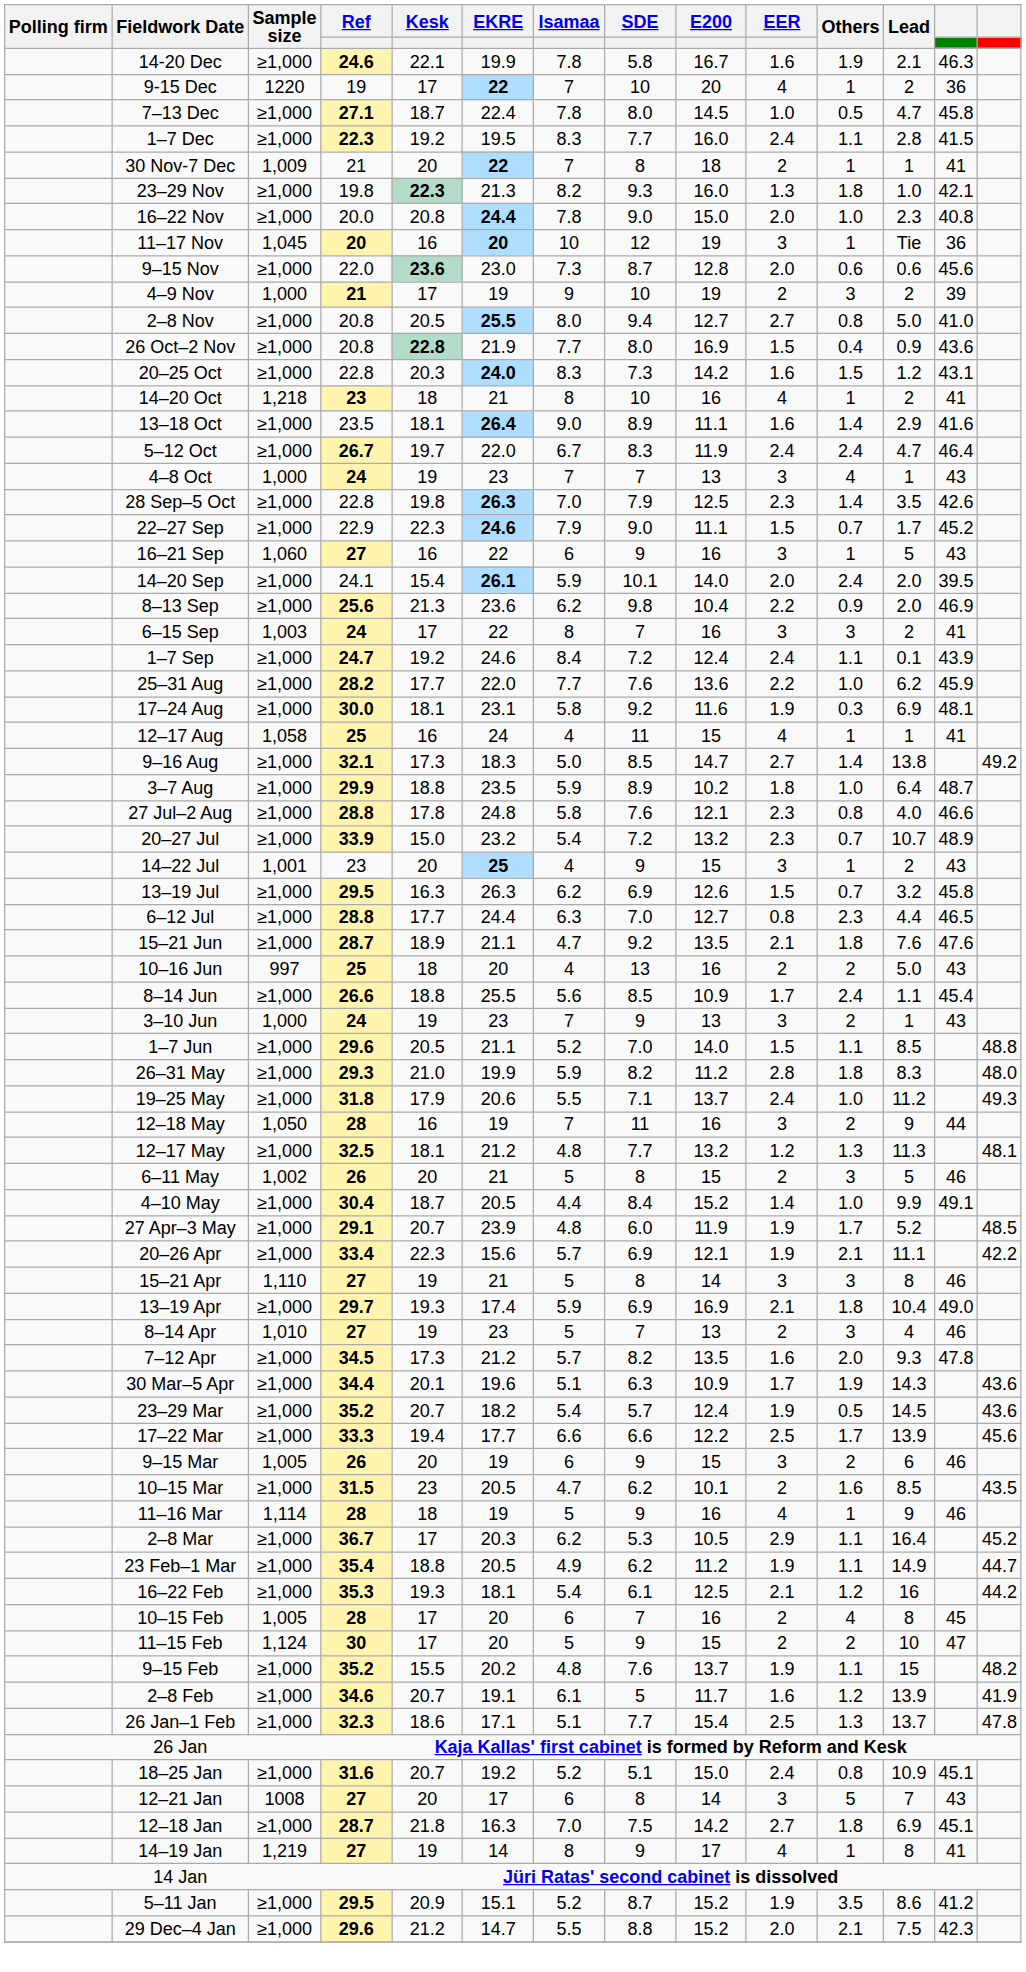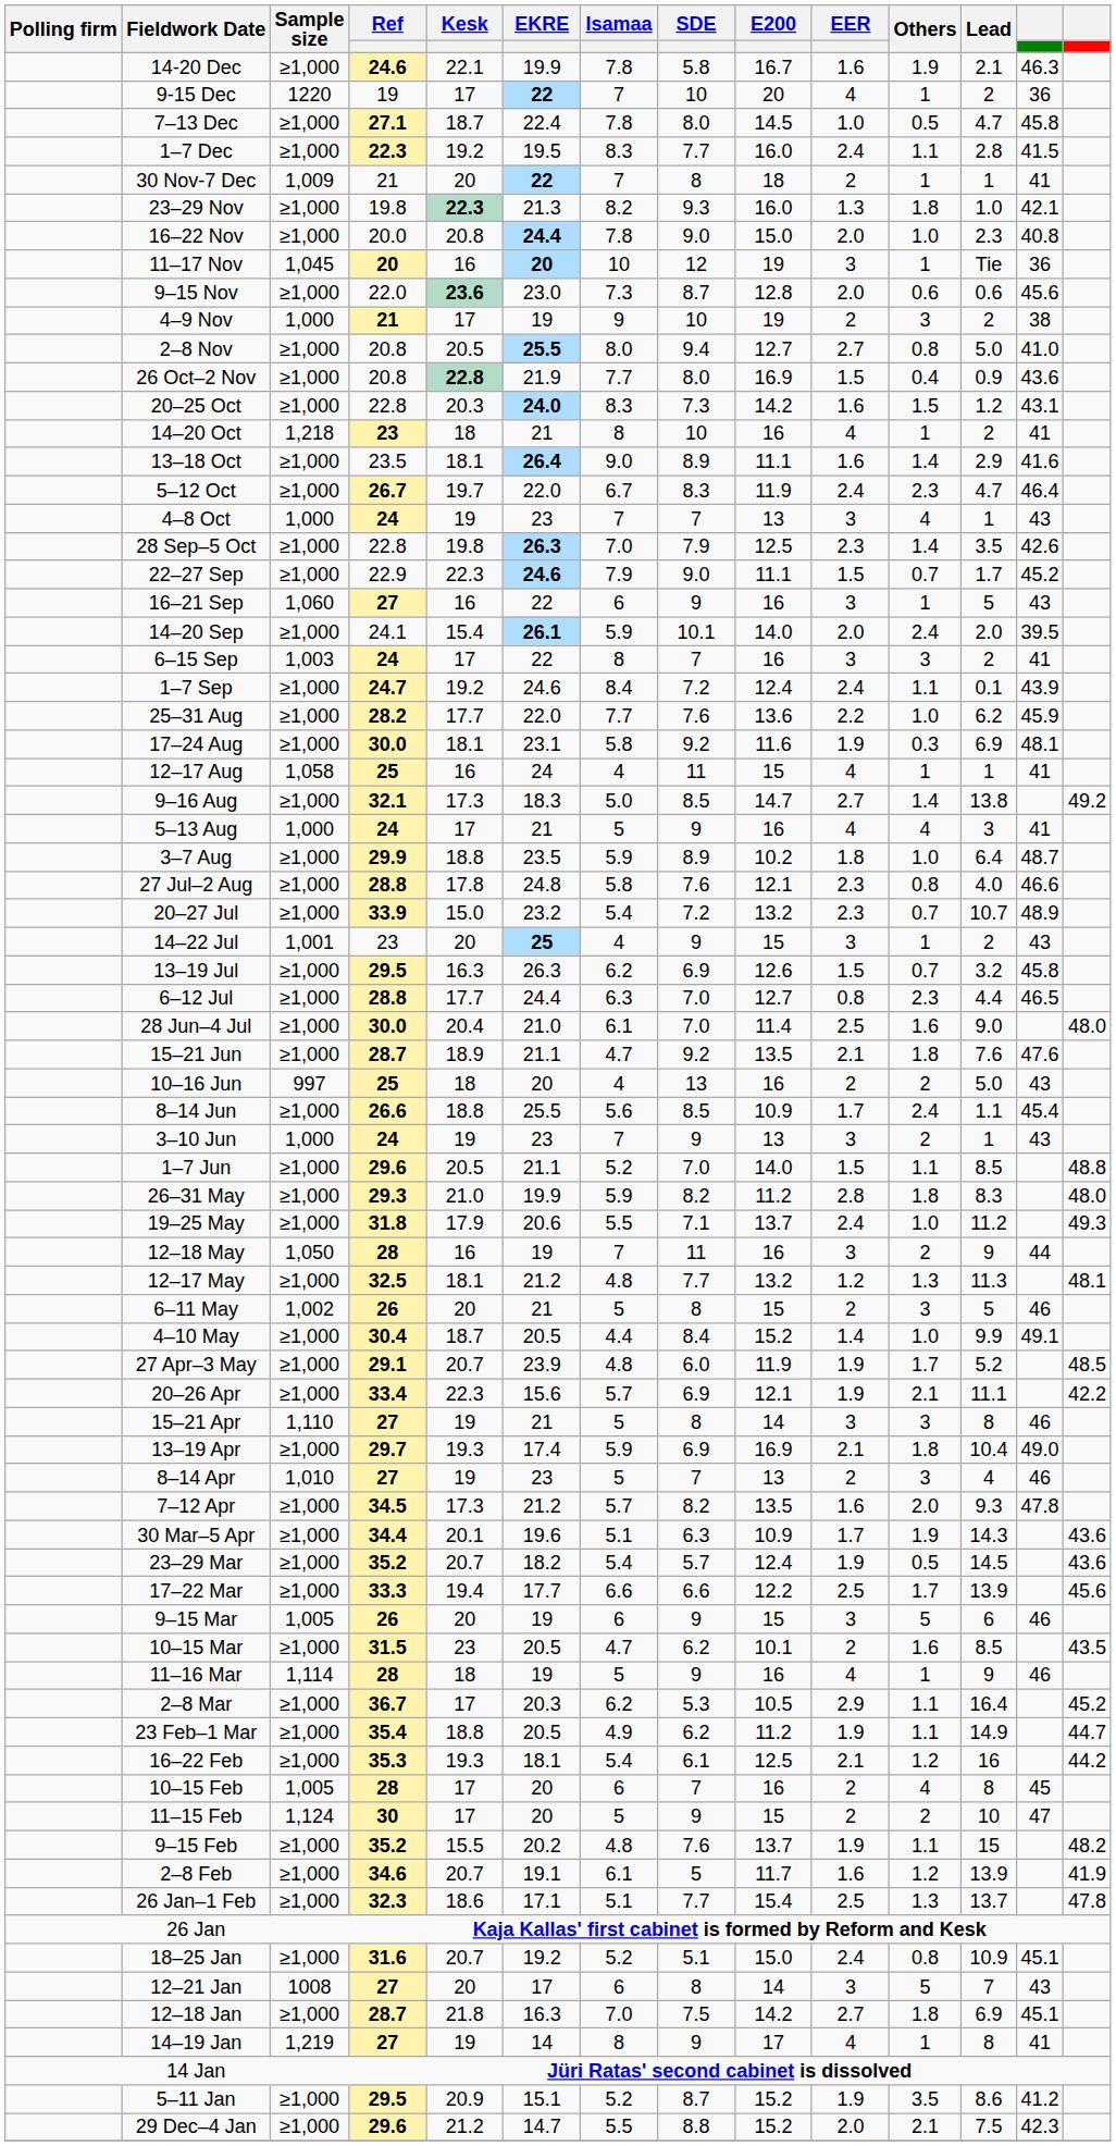4–9 Nov | column 13: 39 -> 38
5–12 Oct | Others: 2.4 -> 2.3
- row: 8–13 Sep | ≥1,000 | 25.6 | 21.3 | 23.6 | 6.2 | 9.8 | 10.4 | 2.2 | 0.9 | 2.0 | 46.9
+ row: 5–13 Aug | 1,000 | 24 | 17 | 21 | 5 | 9 | 16 | 4 | 4 | 3 | 41
+ row: 28 Jun–4 Jul | ≥1,000 | 30.0 | 20.4 | 21.0 | 6.1 | 7.0 | 11.4 | 2.5 | 1.6 | 9.0 | 48.0
9–15 Mar | Others: 2 -> 5
